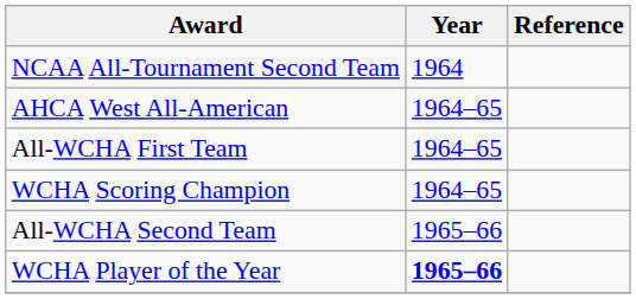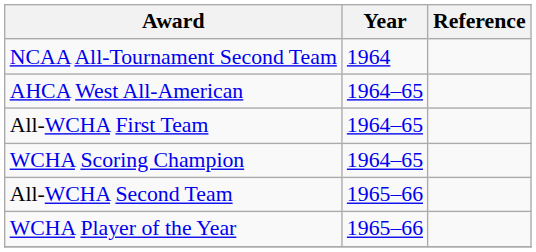WCHA Player of the Year | Year: bold -> normal
